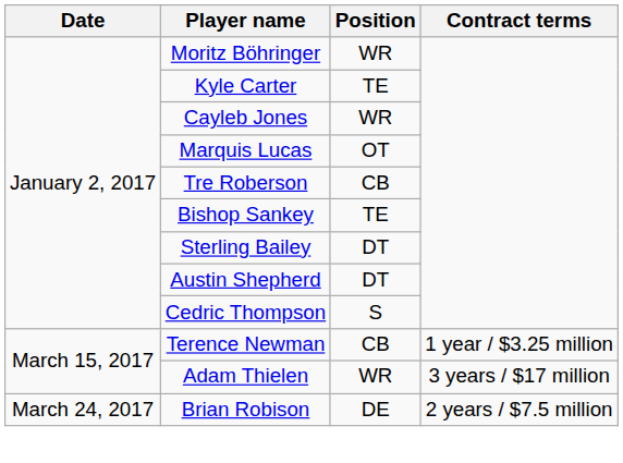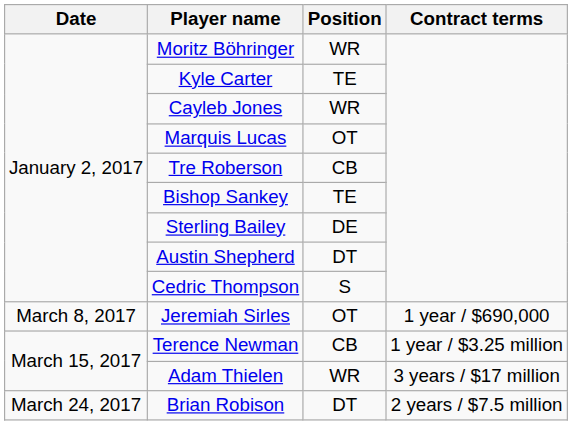Sterling Bailey | Position: DT -> DE
+ row: March 8, 2017 | Jeremiah Sirles | OT | 1 year / $690,000
Brian Robison | Position: DE -> DT
